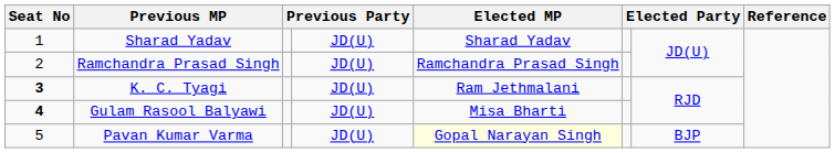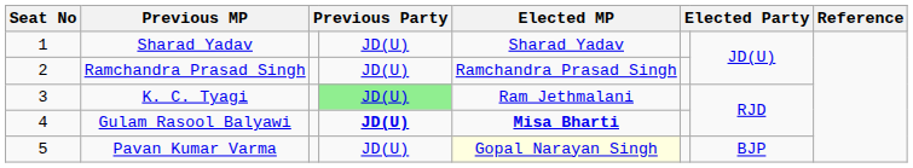K. C. Tyagi | Seat No: bold -> normal
K. C. Tyagi | column 4: no background -> lightgreen background
Gulam Rasool Balyawi | Seat No: bold -> normal
Gulam Rasool Balyawi | column 4: normal -> bold
Gulam Rasool Balyawi | Elected MP: normal -> bold
